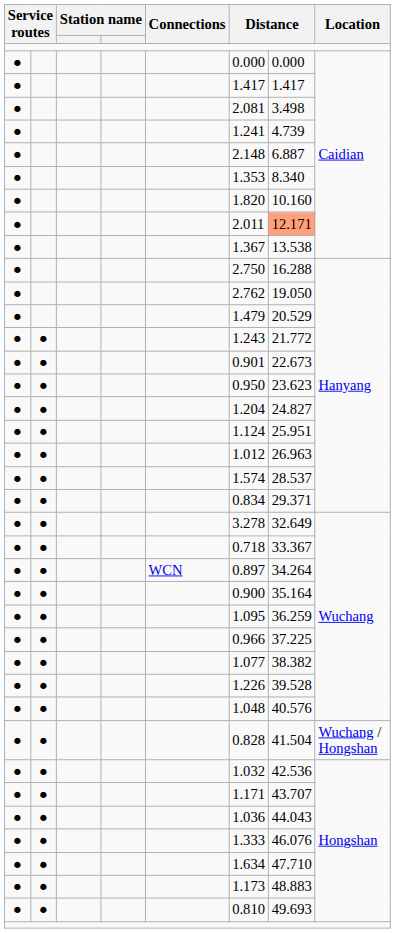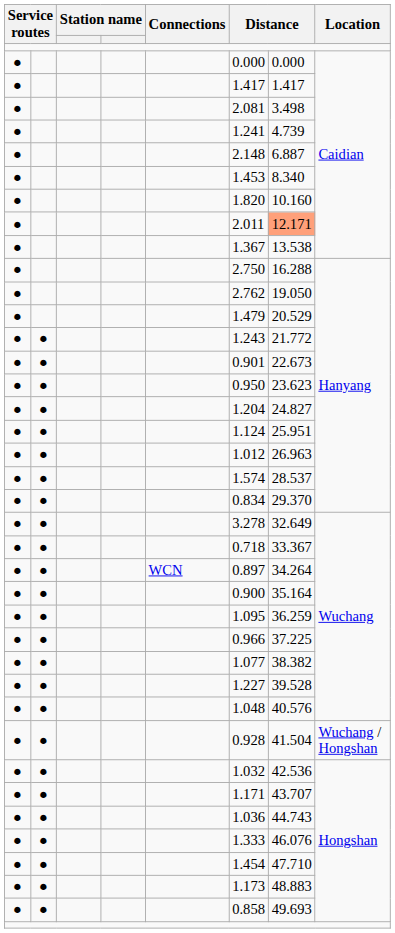row 9 | column 6: 1.353 -> 1.453
row 23 | column 7: 29.371 -> 29.370
row 31 | column 6: 1.226 -> 1.227
row 33 | column 6: 0.828 -> 0.928
row 36 | column 7: 44.043 -> 44.743
row 38 | column 6: 1.634 -> 1.454
row 40 | column 6: 0.810 -> 0.858
